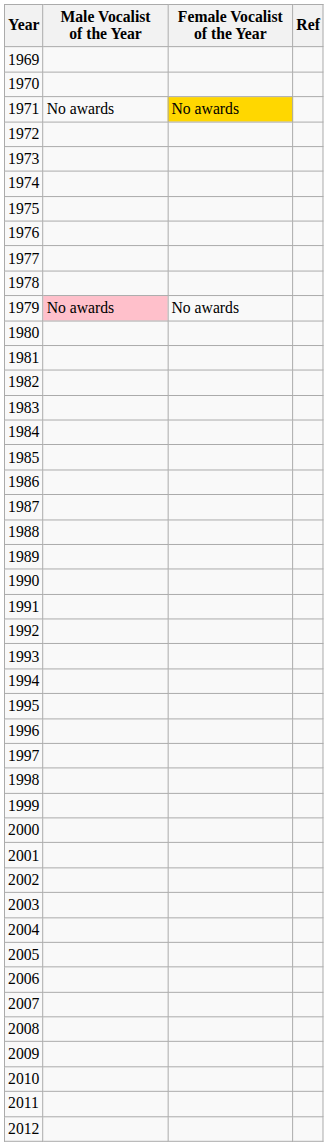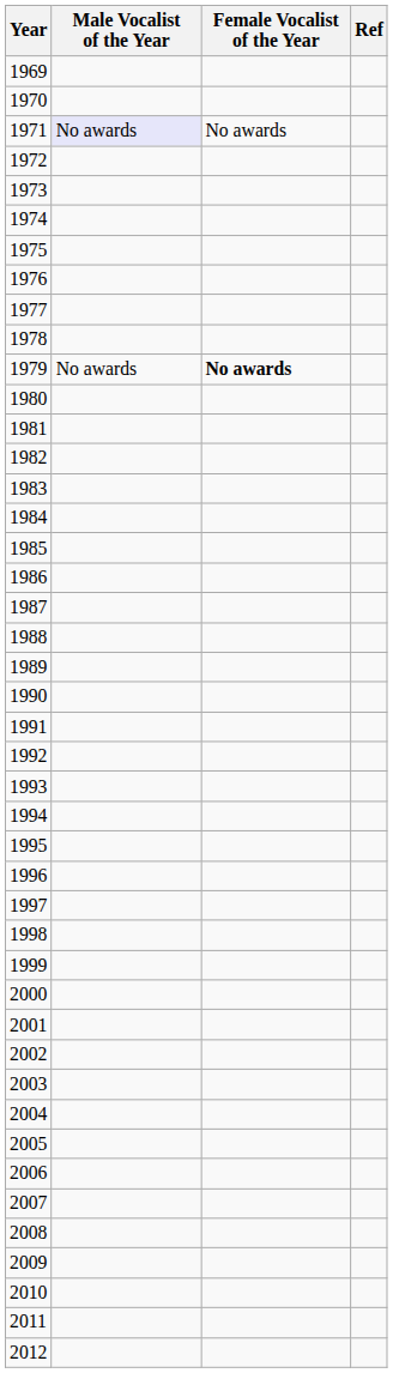1971 | Male Vocalist of the Year: no background -> lavender background
1971 | Female Vocalist of the Year: gold background -> no background
1979 | Male Vocalist of the Year: pink background -> no background
1979 | Female Vocalist of the Year: normal -> bold
